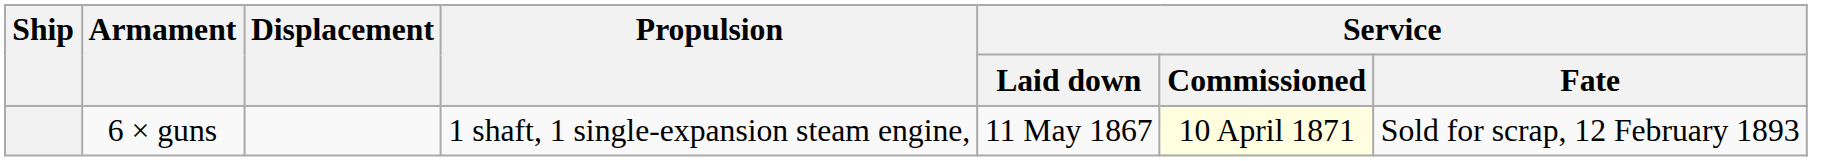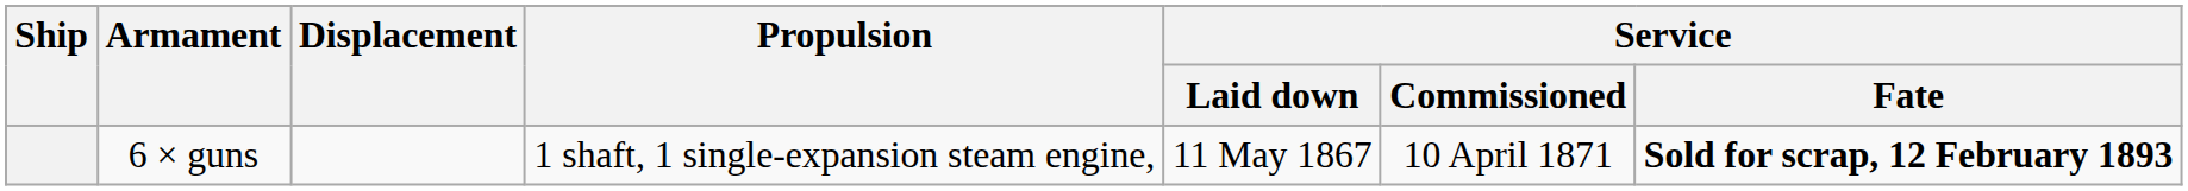6 × guns | Service / Commissioned: lightyellow background -> no background
6 × guns | Service / Fate: normal -> bold
